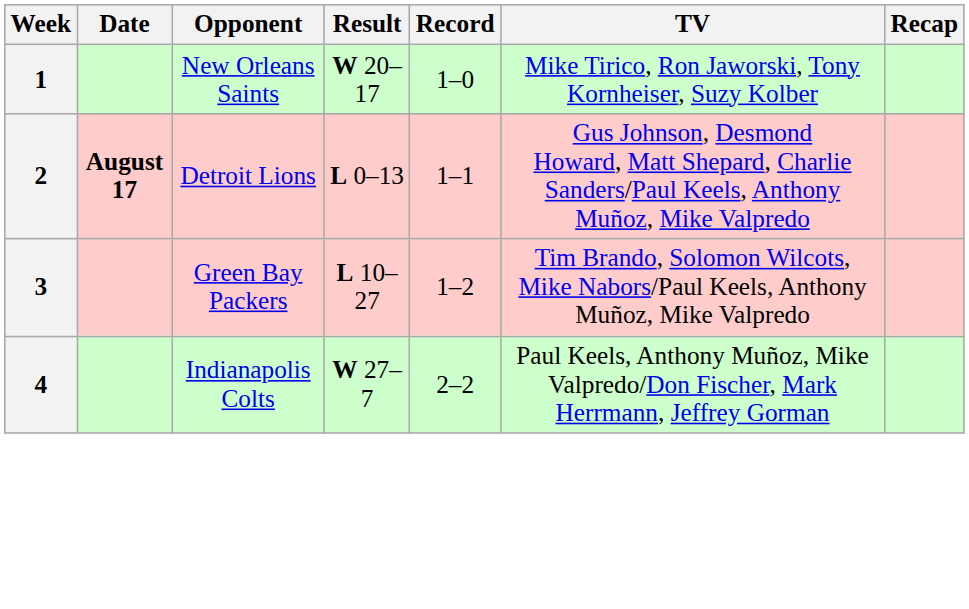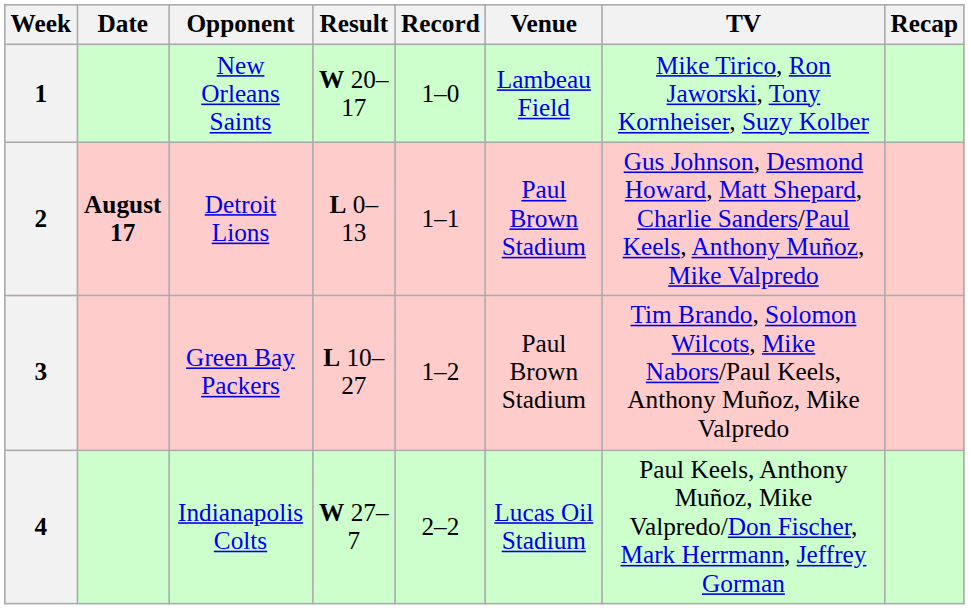+ column: Venue | Lambeau Field | Paul Brown Stadium | Paul Brown Stadium | Lucas Oil Stadium
